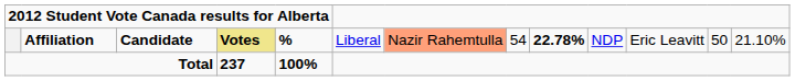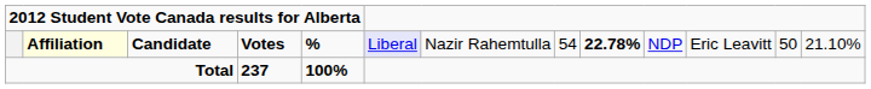row 2 | column 2: no background -> lightyellow background
row 2 | column 4: khaki background -> no background
row 2 | column 6: no background -> lavender background
row 2 | column 7: lightsalmon background -> no background
